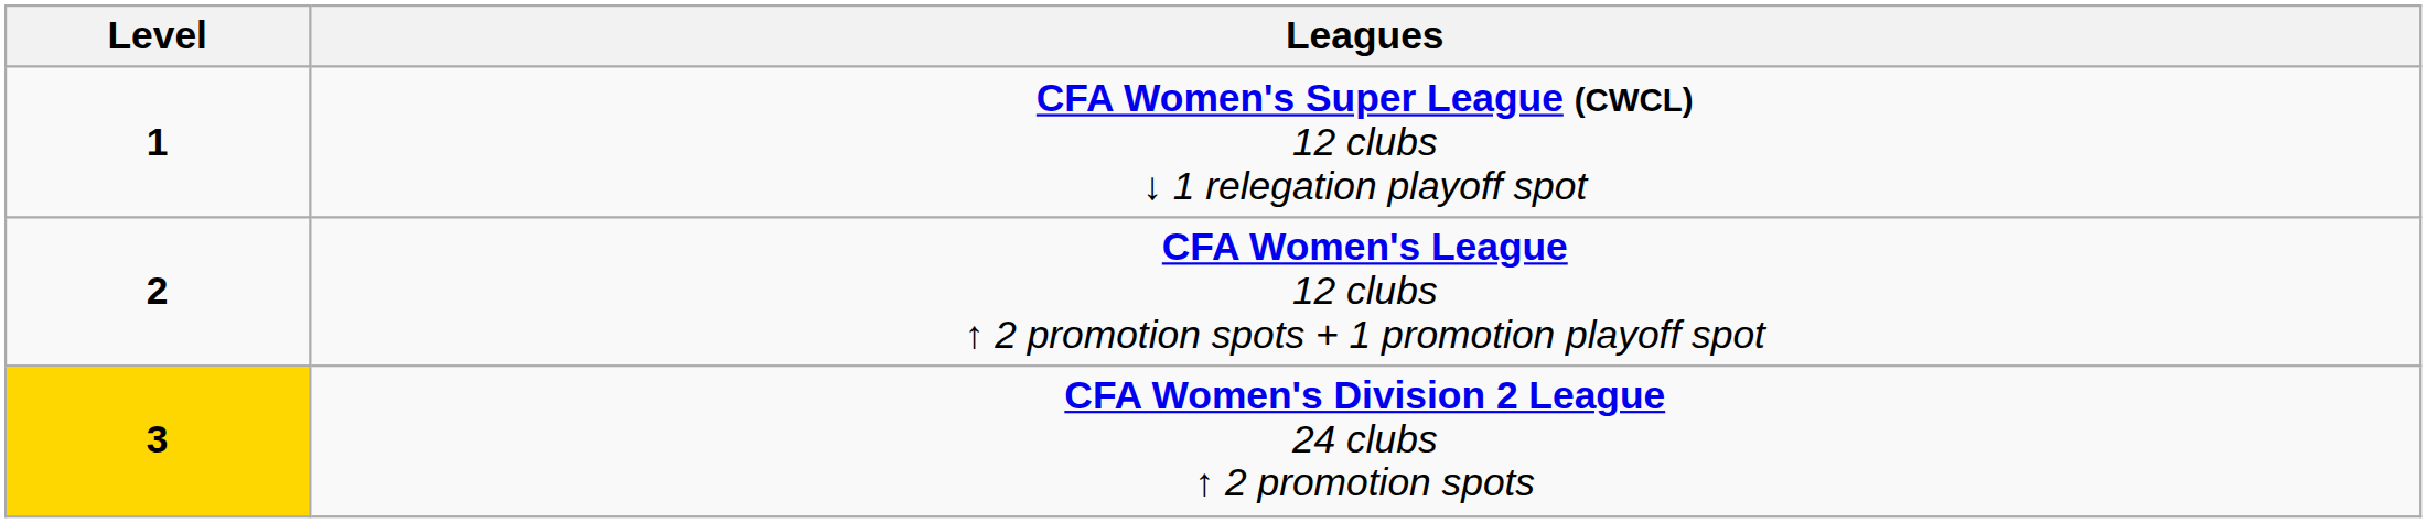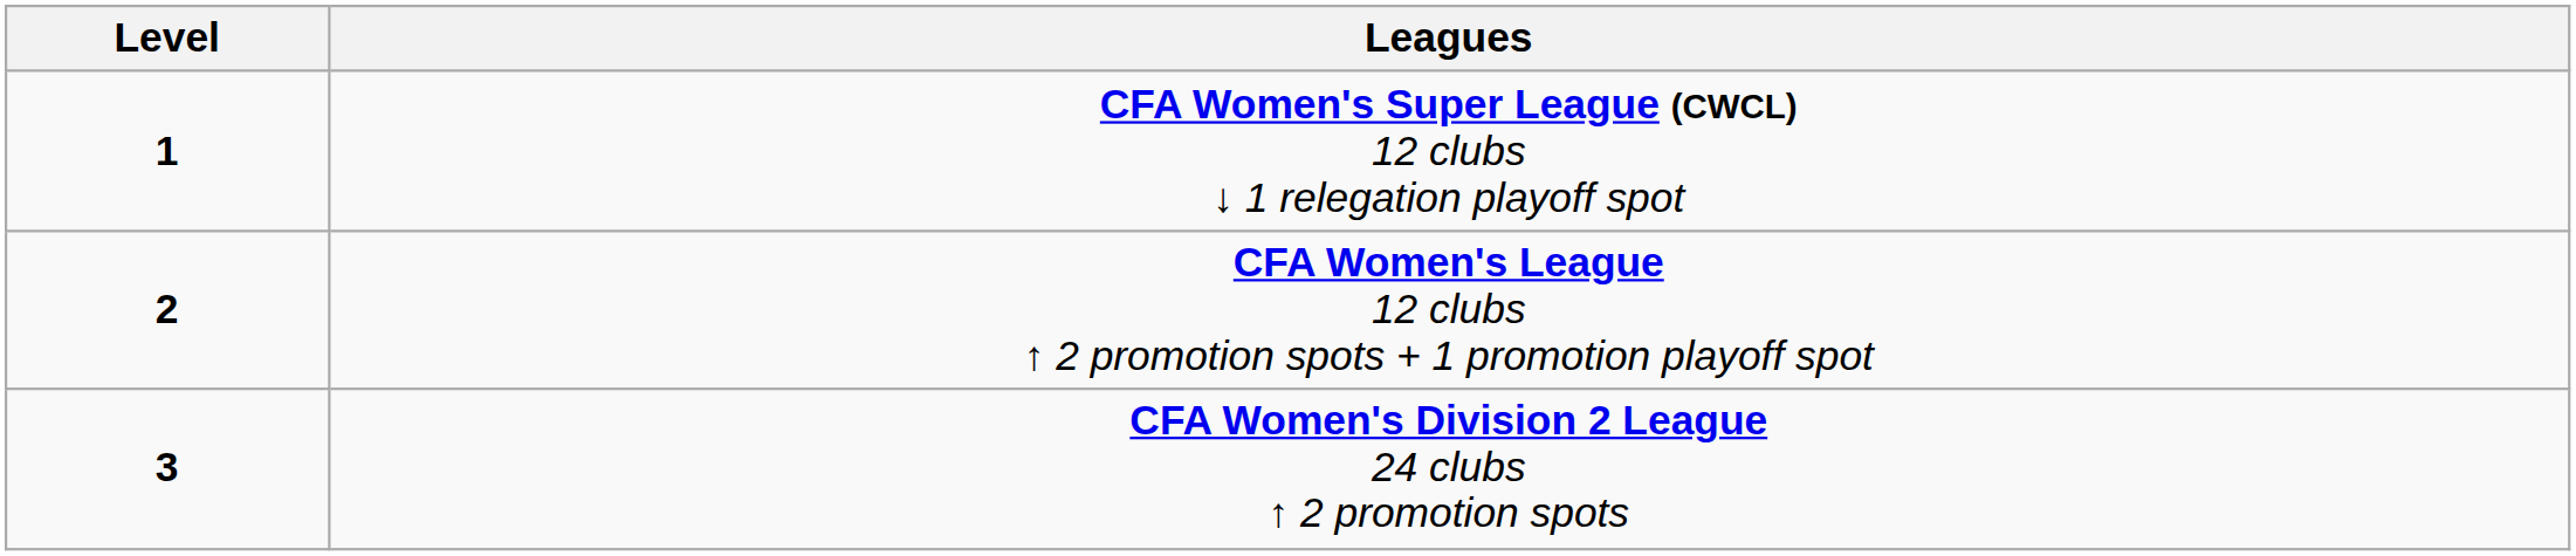CFA Women's Division 2 League 24 clubs ↑ 2 promotion spots | Level: gold background -> no background
